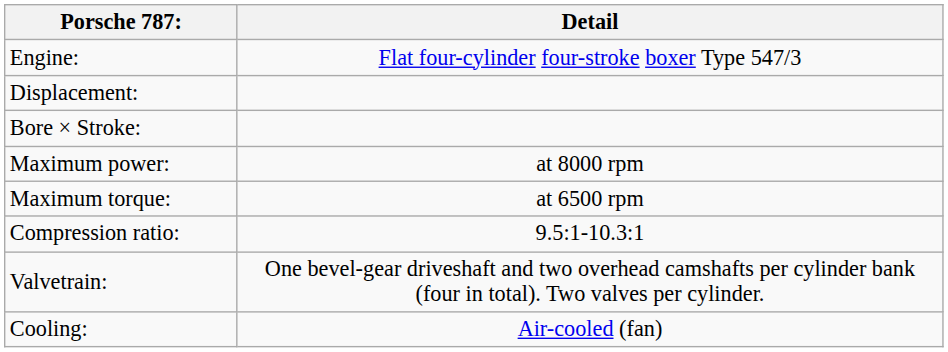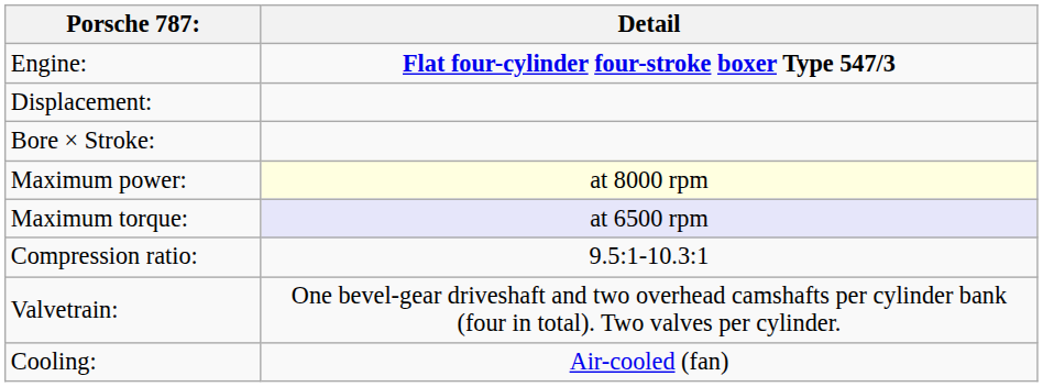Engine: | Detail: normal -> bold
Maximum power: | Detail: no background -> lightyellow background
Maximum torque: | Detail: no background -> lavender background
